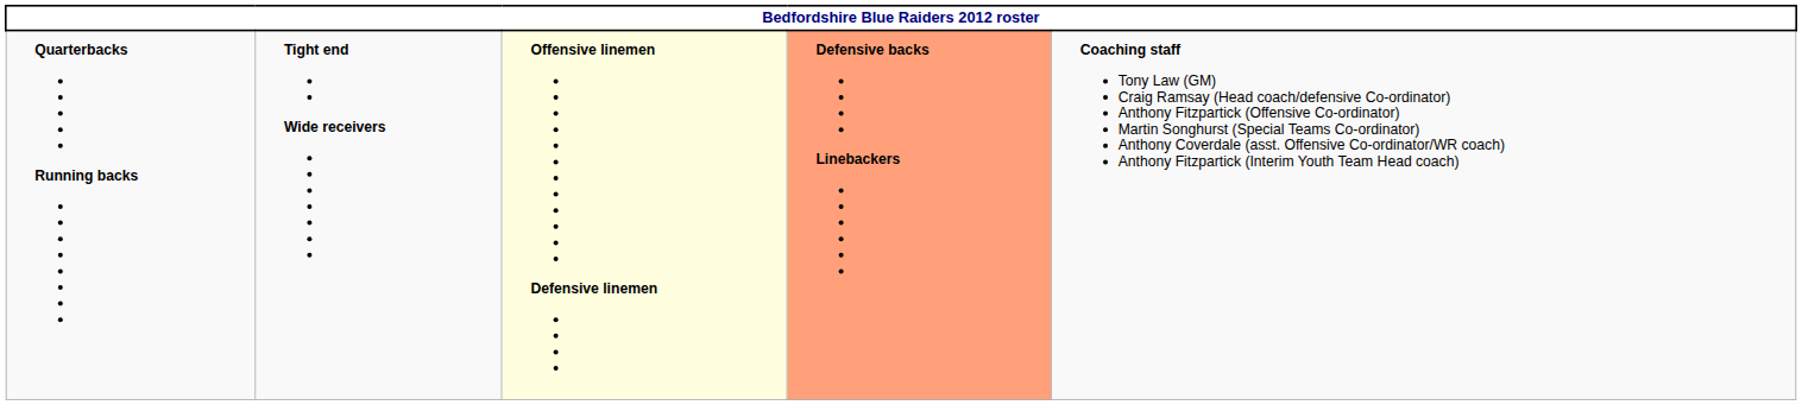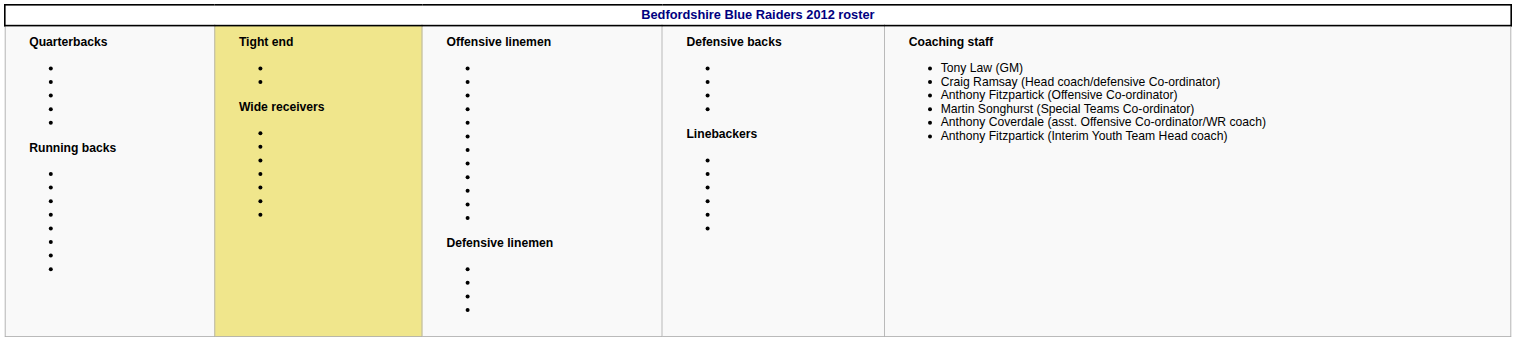Quarterbacks Running backs | column 2: no background -> khaki background
Quarterbacks Running backs | column 3: lightyellow background -> no background
Quarterbacks Running backs | column 4: lightsalmon background -> no background
